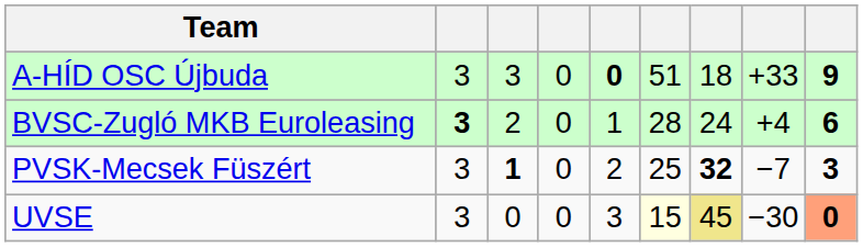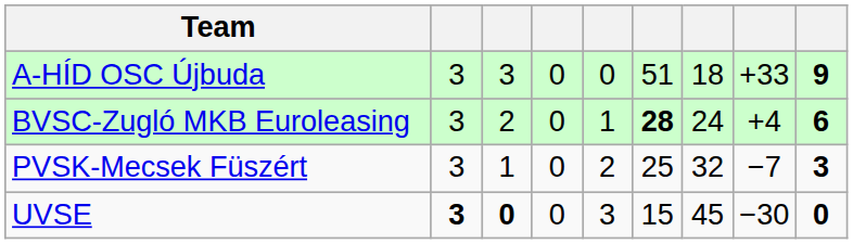A-HÍD OSC Újbuda | column 5: bold -> normal
BVSC-Zugló MKB Euroleasing | column 2: bold -> normal
BVSC-Zugló MKB Euroleasing | column 6: normal -> bold
PVSK-Mecsek Füszért | column 3: bold -> normal
PVSK-Mecsek Füszért | column 7: bold -> normal
UVSE | column 2: normal -> bold
UVSE | column 3: normal -> bold
UVSE | column 6: lightyellow background -> no background
UVSE | column 7: khaki background -> no background
UVSE | column 9: lightsalmon background -> no background
